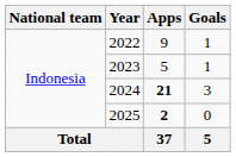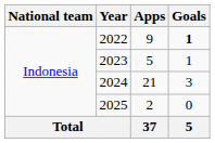2022 | Goals: normal -> bold
2024 | Apps: bold -> normal
2025 | Apps: bold -> normal
